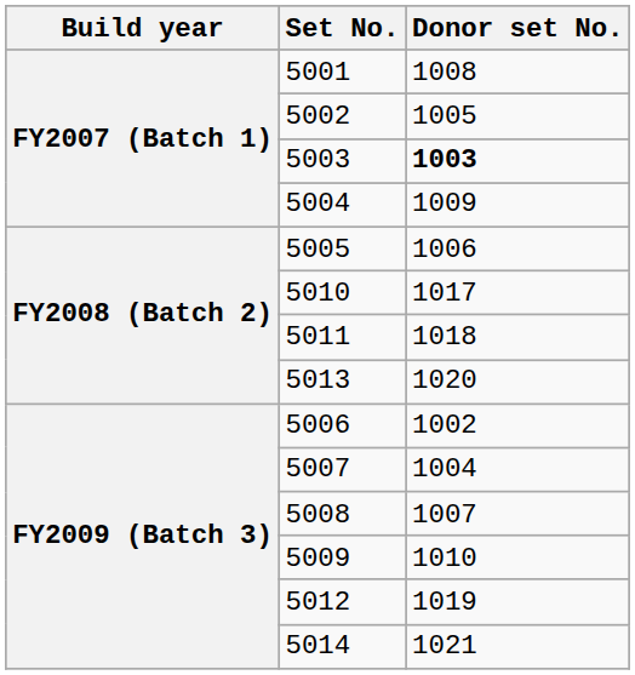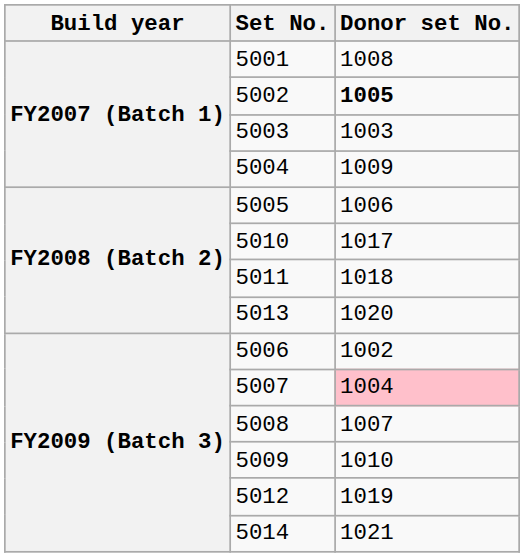5002 | Donor set No.: normal -> bold
5003 | Donor set No.: bold -> normal
5007 | Donor set No.: no background -> pink background
